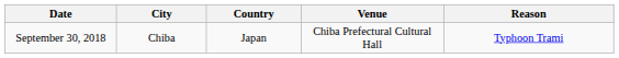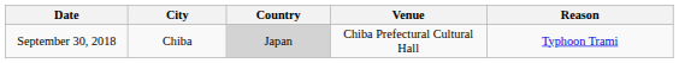September 30, 2018 | Country: no background -> lightgrey background
